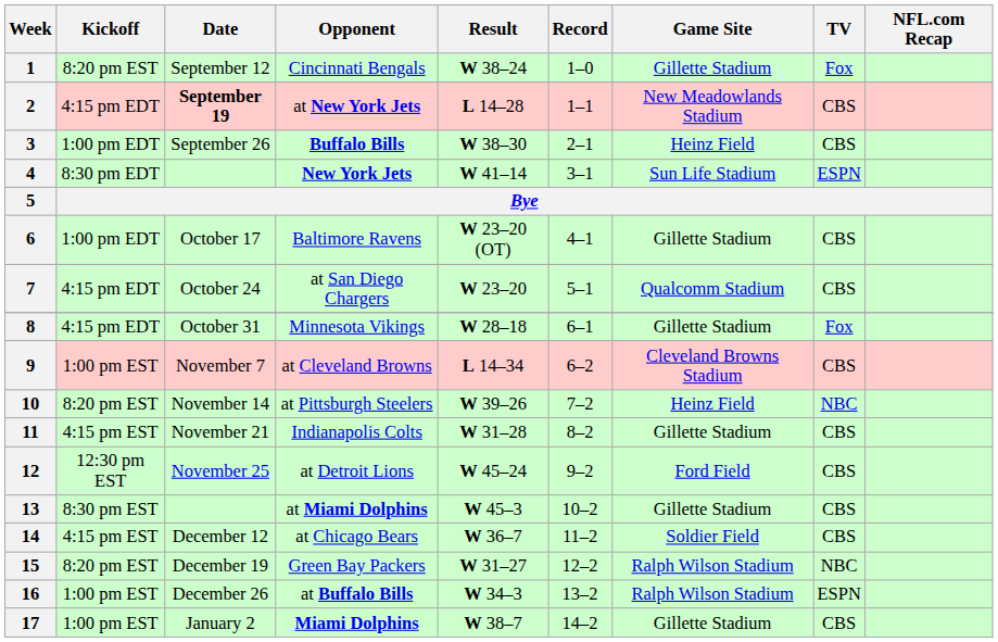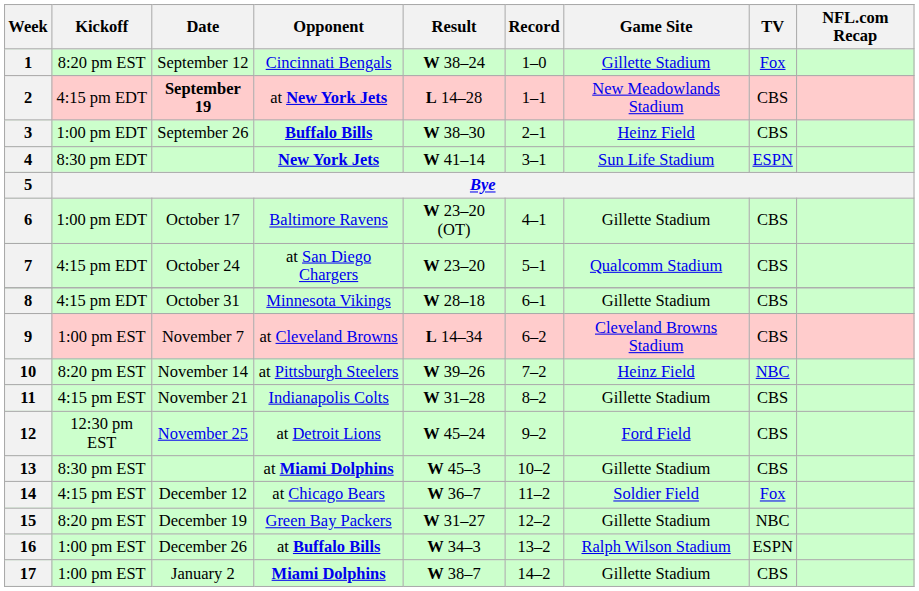8 | TV: Fox -> CBS
14 | TV: CBS -> Fox
15 | Game Site: Ralph Wilson Stadium -> Gillette Stadium
